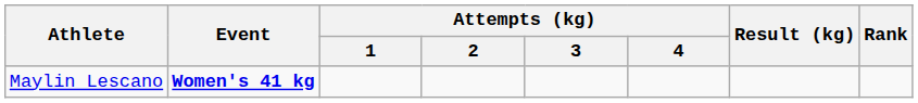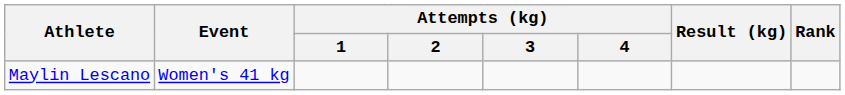Maylin Lescano | Event: bold -> normal
